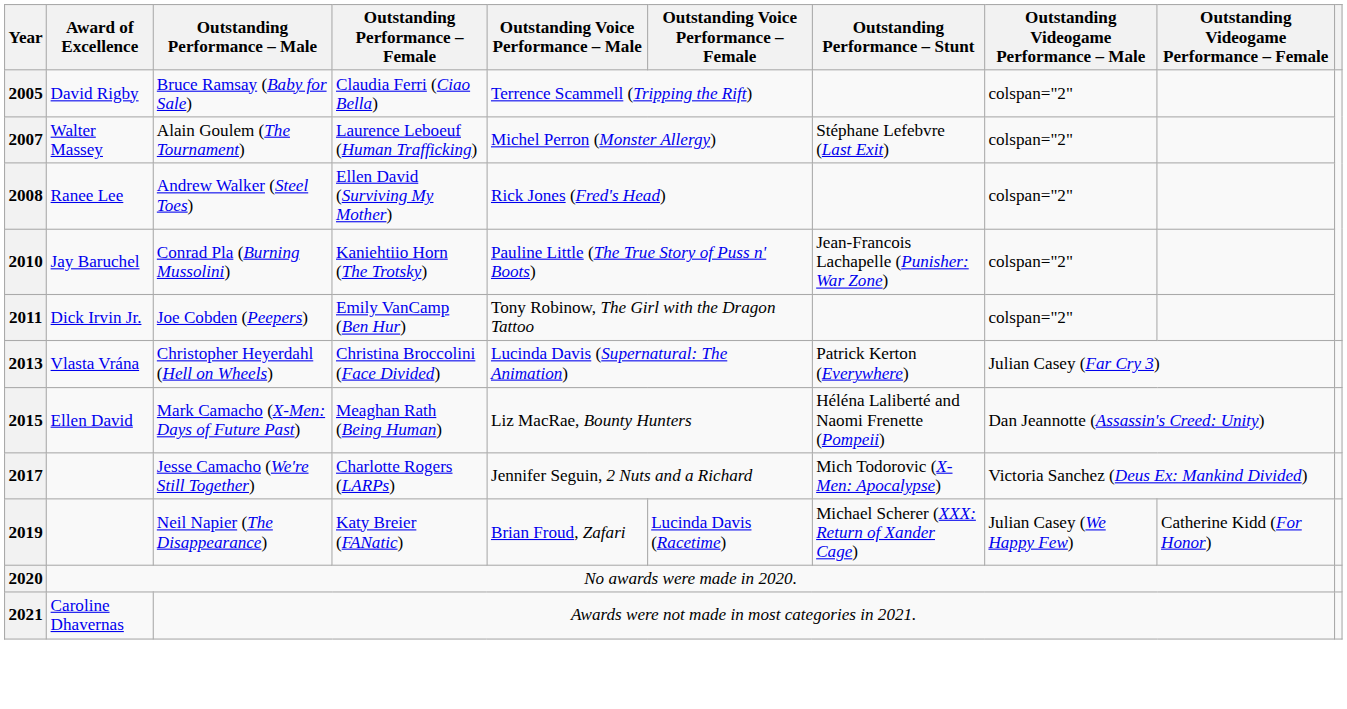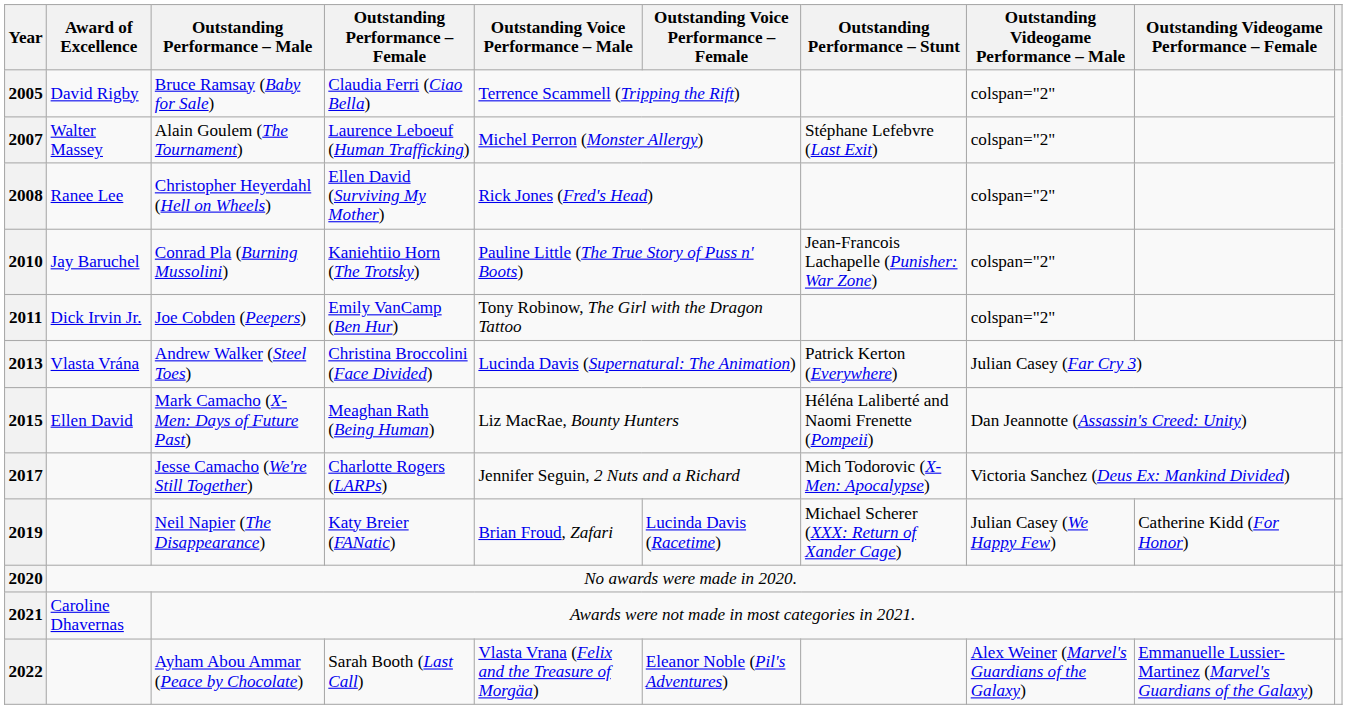2008 | Outstanding Performance – Male: Andrew Walker (Steel Toes) -> Christopher Heyerdahl (Hell on Wheels)
2013 | Outstanding Performance – Male: Christopher Heyerdahl (Hell on Wheels) -> Andrew Walker (Steel Toes)
+ row: 2022 | Ayham Abou Ammar (Peace by Chocolate) | Sarah Booth (Last Call) | Vlasta Vrana (Felix and the Treasure of Morgäa) | Eleanor Noble (Pil's Adventures) | Alex Weiner (Marvel's Guardians of the Galaxy) | Emmanuelle Lussier-Martinez (Marvel's Guardians of the Galaxy)
